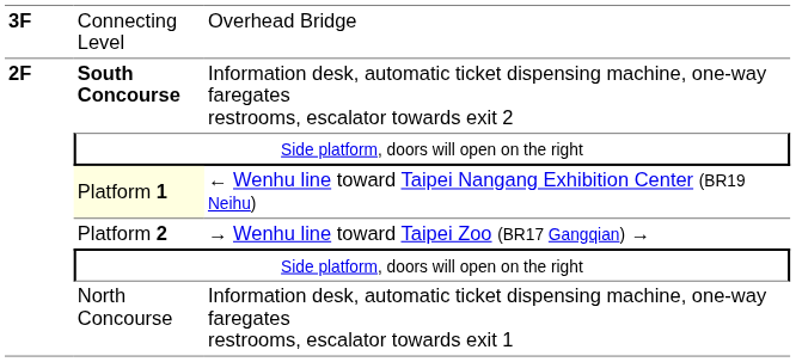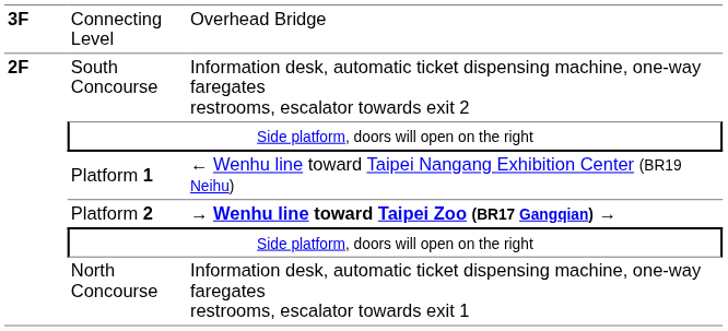South Concourse | column 2: bold -> normal
Platform 1 | column 2: lightyellow background -> no background
Platform 2 | column 3: normal -> bold
